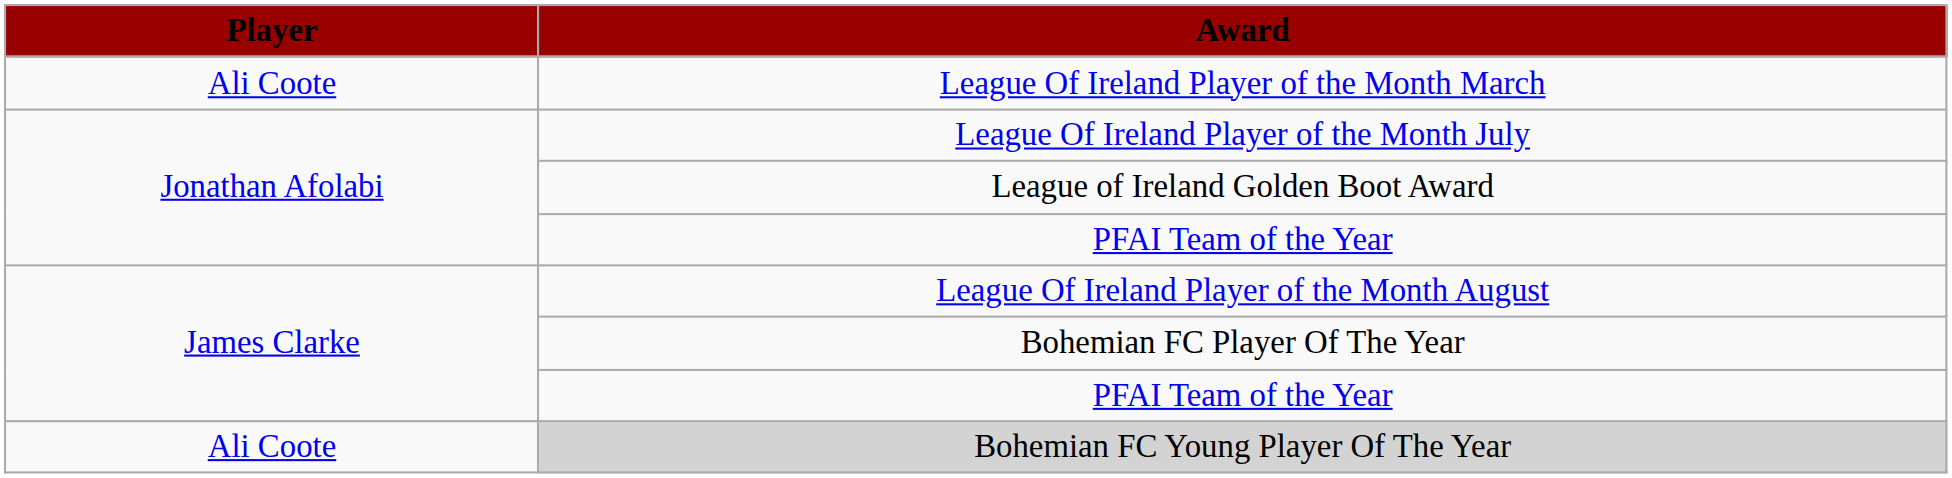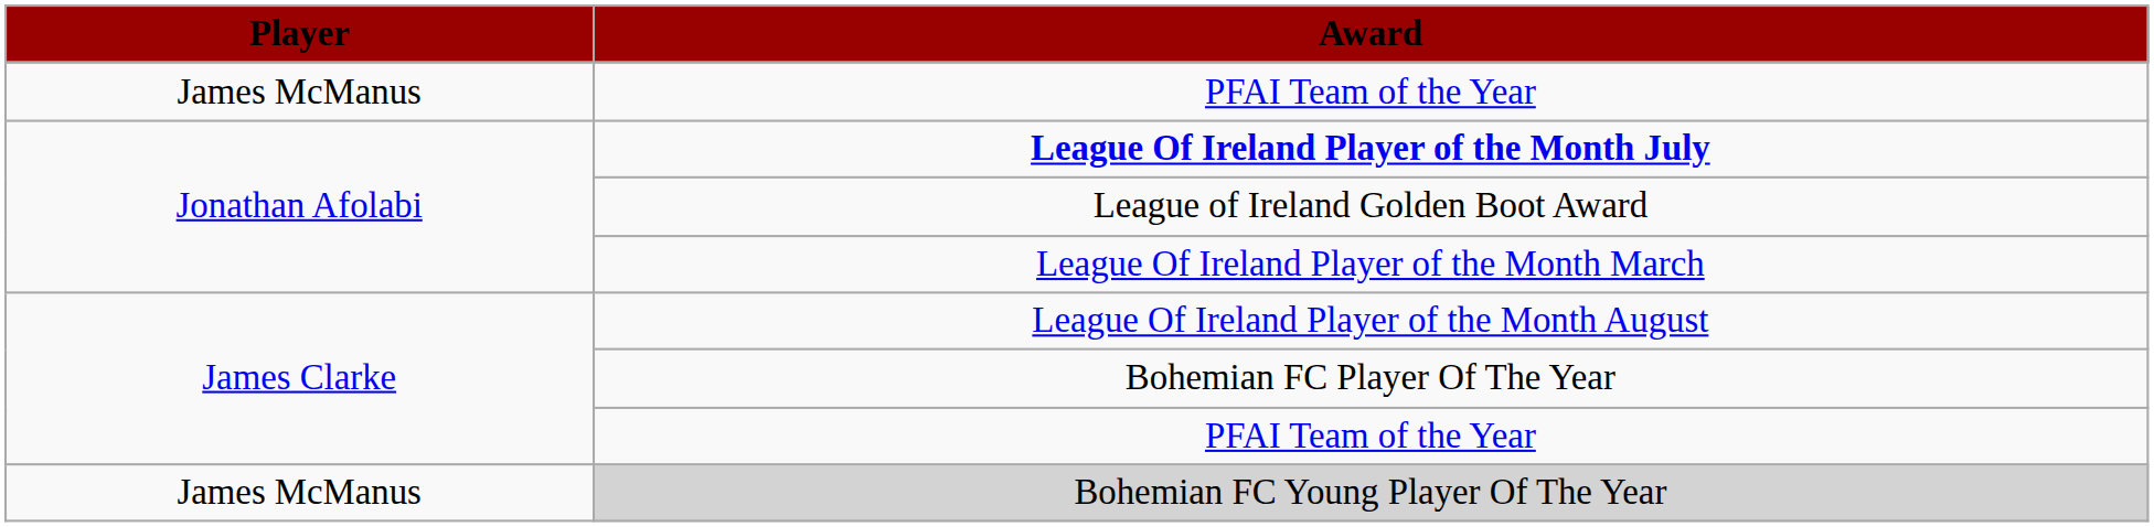row 2 | Player: Ali Coote -> James McManus
row 2 | Award: League Of Ireland Player of the Month March -> PFAI Team of the Year
row 3 | Award: normal -> bold
row 5 | Award: PFAI Team of the Year -> League Of Ireland Player of the Month March
row 9 | Player: Ali Coote -> James McManus
